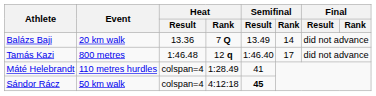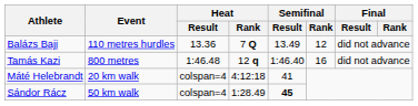Balázs Baji | Event: 20 km walk -> 110 metres hurdles
Balázs Baji | Semifinal / Rank: 14 -> 12
Tamás Kazi | Semifinal / Rank: 17 -> 16
Máté Helebrandt | Event: 110 metres hurdles -> 20 km walk
Máté Helebrandt | Heat / Rank: 1:28.49 -> 4:12:18
Sándor Rácz | Heat / Rank: 4:12:18 -> 1:28.49
